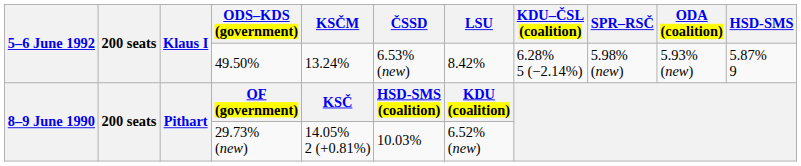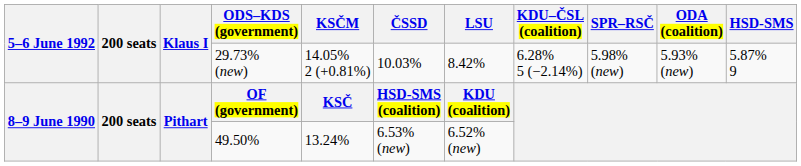row 2 | ODS–KDS (government): 49.50% -> 29.73% (new)
row 2 | KSČM: 13.24% -> 14.05% 2 (+0.81%)
row 2 | ČSSD: 6.53% (new) -> 10.03%
row 4 | ODS–KDS (government): 29.73% (new) -> 49.50%
row 4 | KSČM: 14.05% 2 (+0.81%) -> 13.24%
row 4 | ČSSD: 10.03% -> 6.53% (new)
